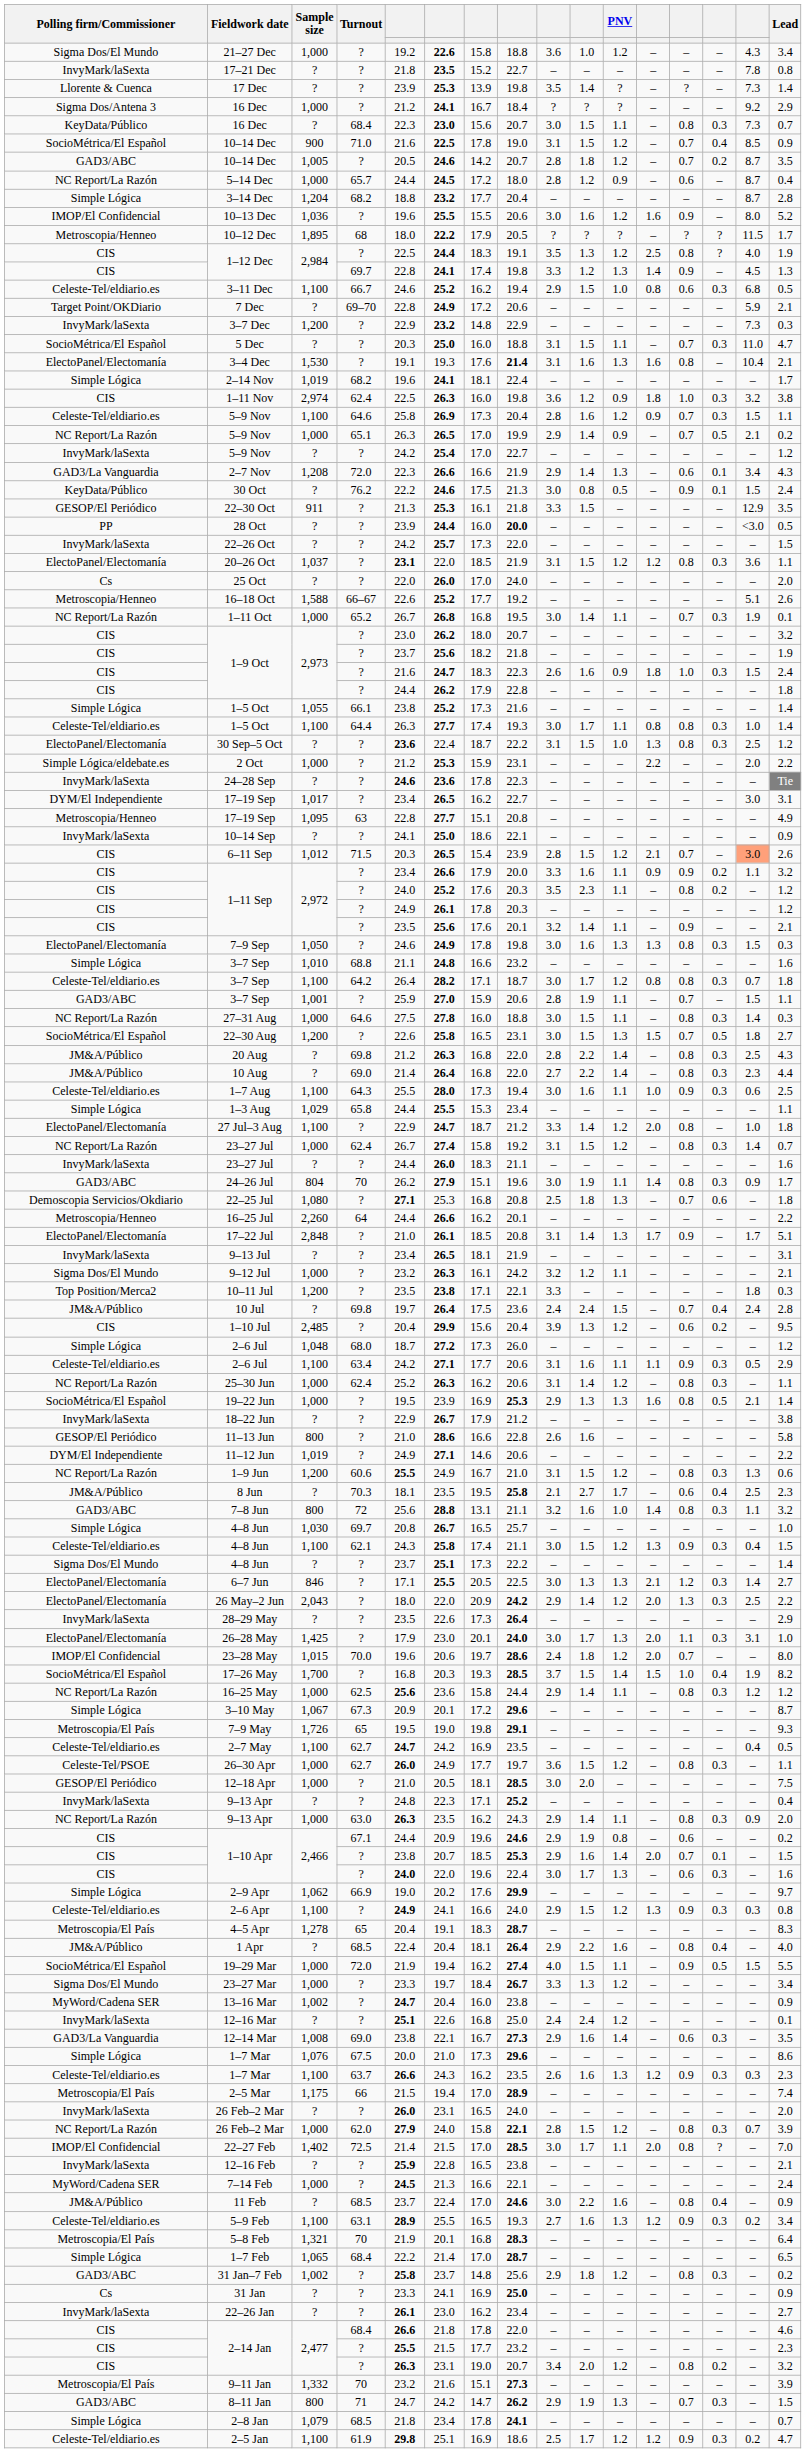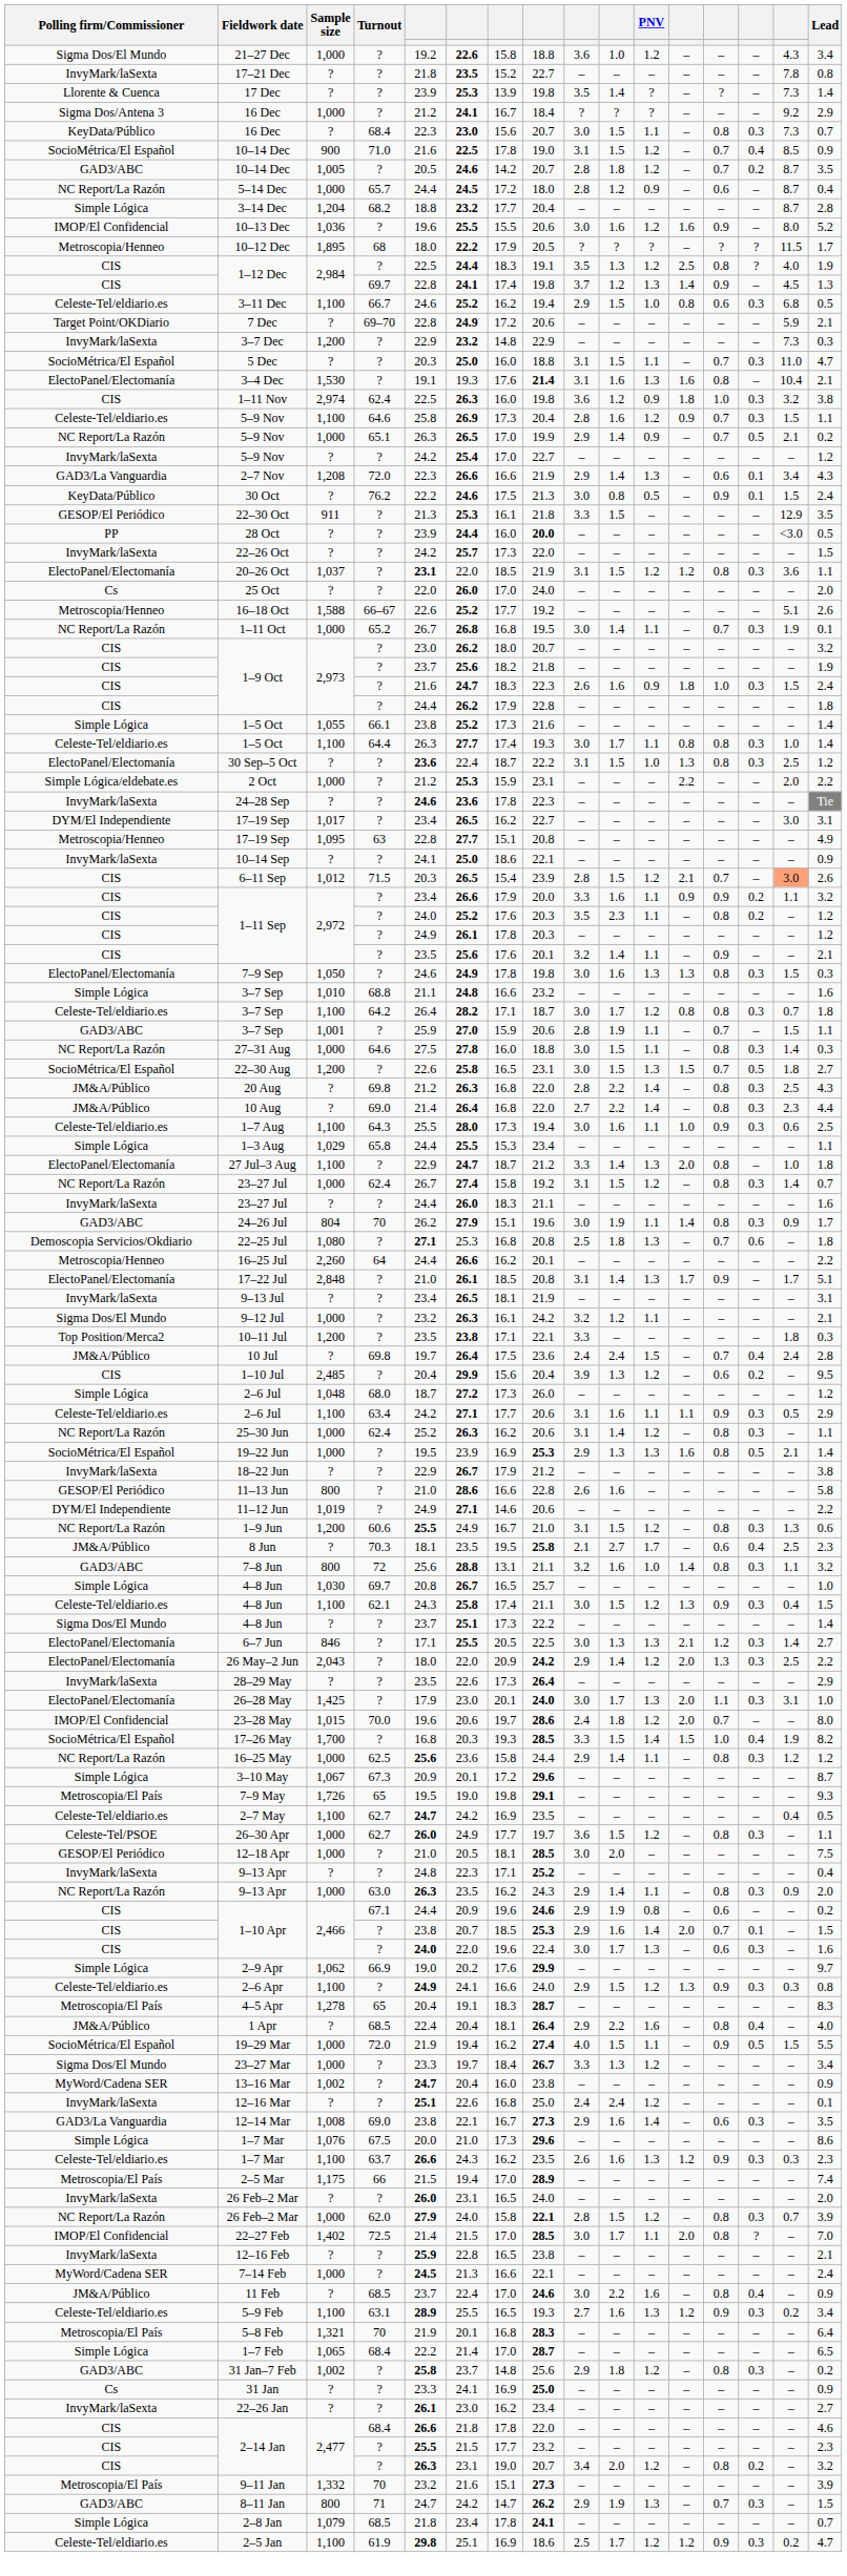1–12 Dec / 69.7 | column 9: 3.3 -> 3.7
- row: Simple Lógica | 2–14 Nov | 1,019 | 68.2 | 19.6 | 24.1 | 18.1 | 22.4 | – | – | – | – | – | – | – | 1.7
27 Jul–3 Aug | PNV: 1.2 -> 1.3
17–26 May | column 9: 3.7 -> 3.3
